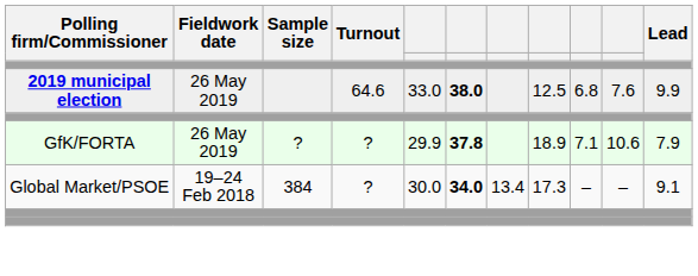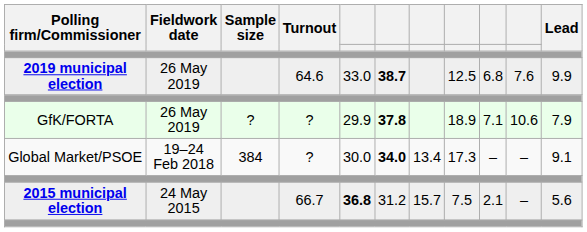2019 municipal election | column 6: 38.0 -> 38.7
+ row: 2015 municipal election | 24 May 2015 | 66.7 | 36.8 | 31.2 | 15.7 | 7.5 | 2.1 | – | 5.6
